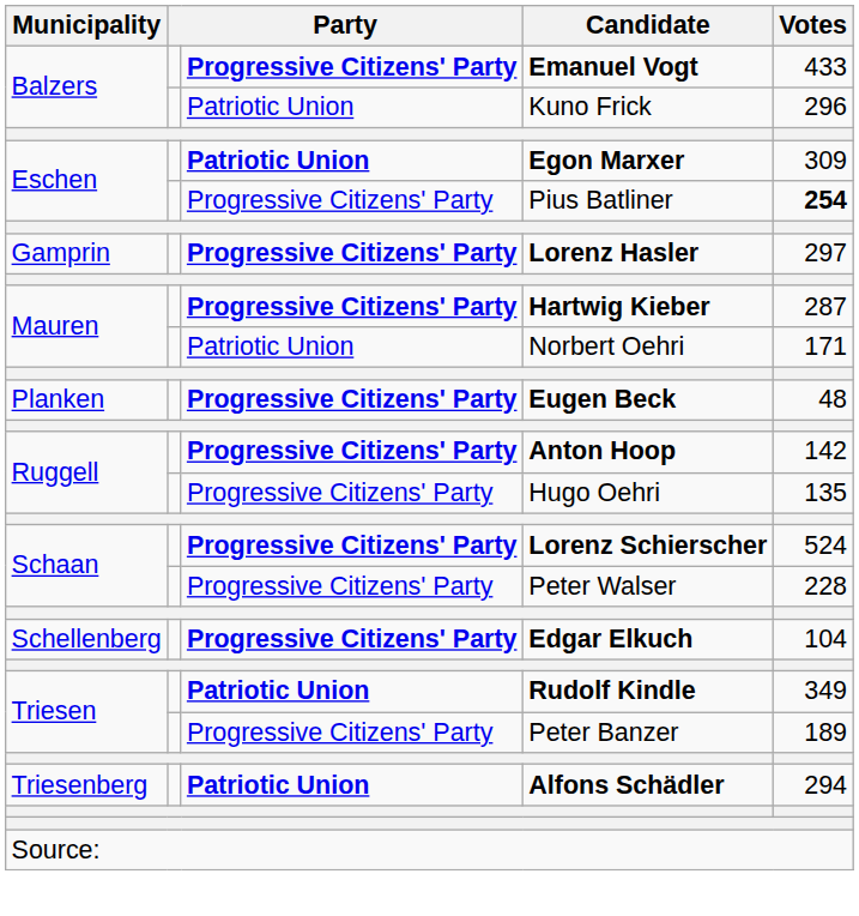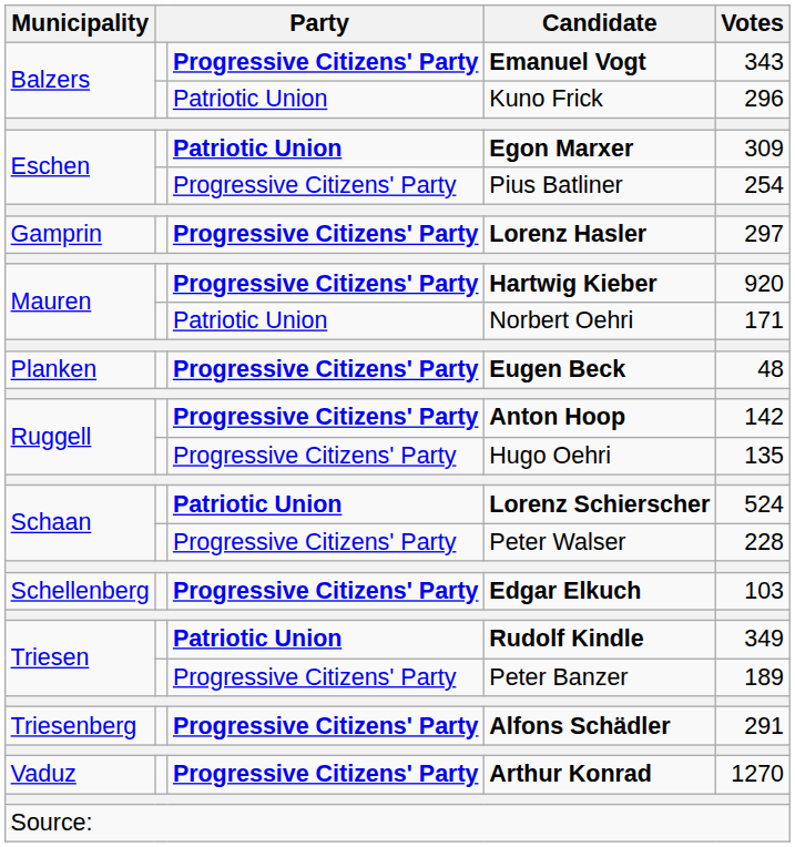Emanuel Vogt | Votes: 433 -> 343
Pius Batliner | Votes: bold -> normal
Hartwig Kieber | Votes: 287 -> 920
Lorenz Schierscher | column 3: Progressive Citizens' Party -> Patriotic Union
Edgar Elkuch | Votes: 104 -> 103
Alfons Schädler | column 3: Patriotic Union -> Progressive Citizens' Party
Alfons Schädler | Votes: 294 -> 291
+ row: Vaduz | Progressive Citizens' Party | Arthur Konrad | 1270
